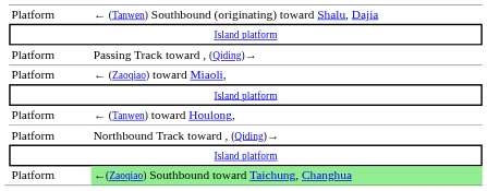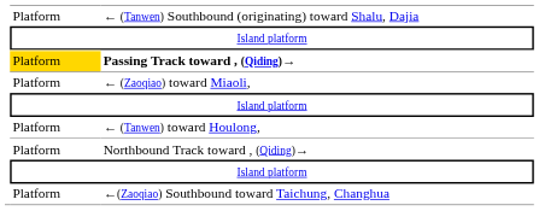Passing Track toward , (Qiding)→ | column 1: no background -> gold background
Passing Track toward , (Qiding)→ | column 2: normal -> bold
←(Zaoqiao) Southbound toward Taichung, Changhua | column 2: lightgreen background -> no background
